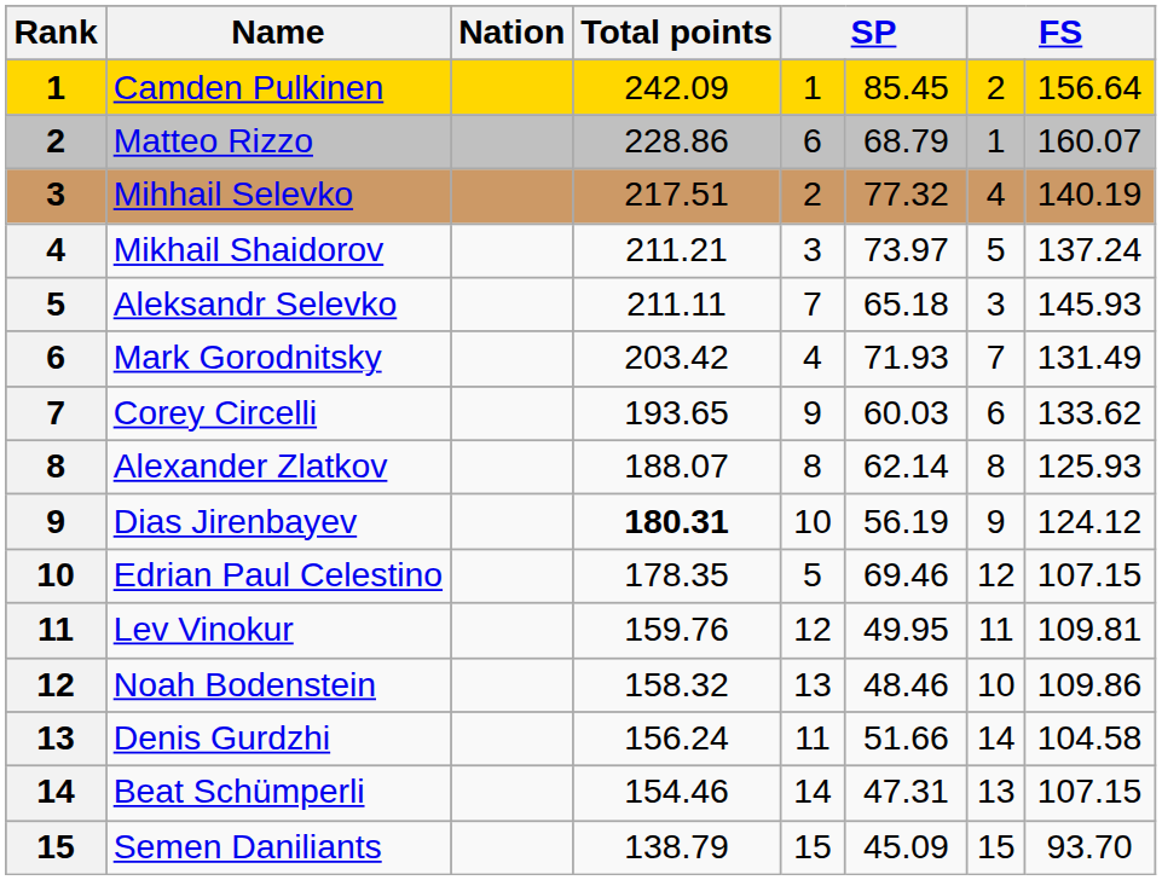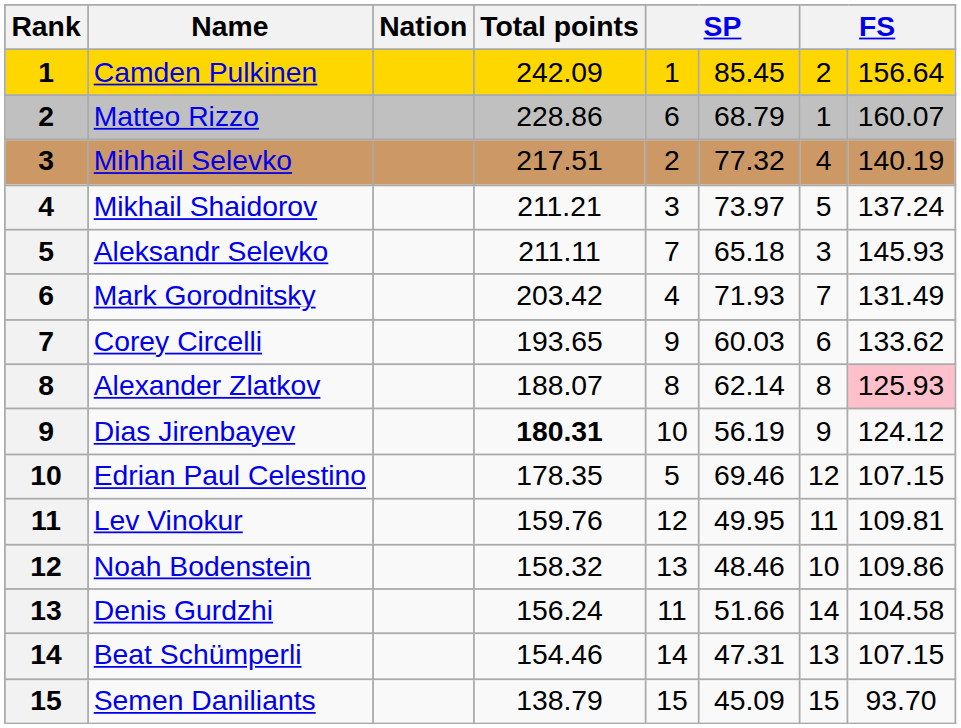Alexander Zlatkov | column 8: no background -> pink background
